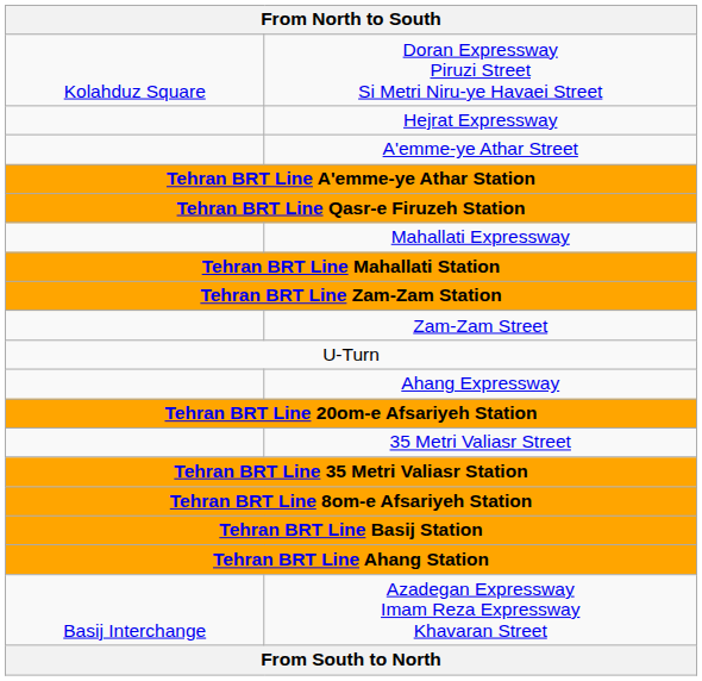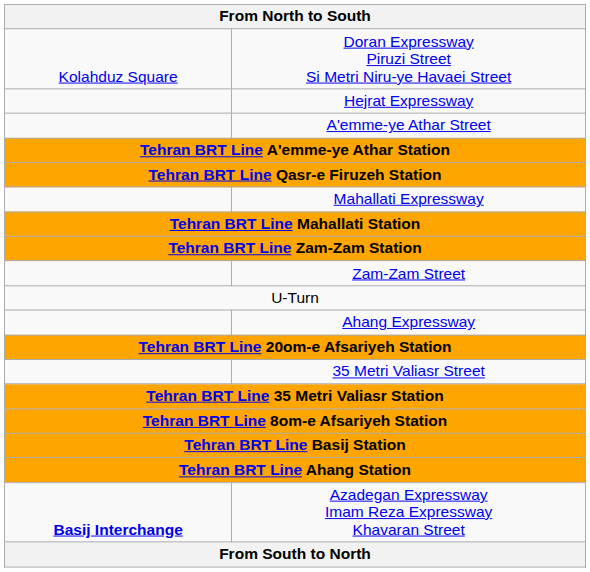Azadegan Expressway Imam Reza Expressway Khavaran Street | column 1: normal -> bold
